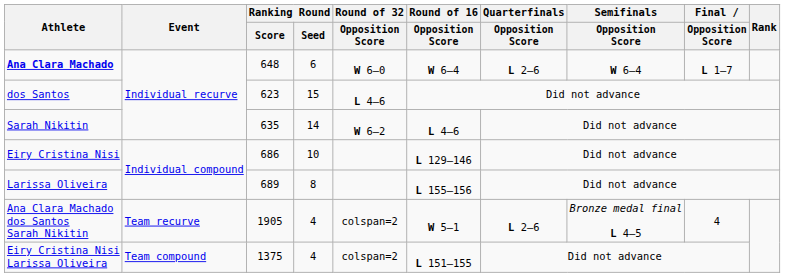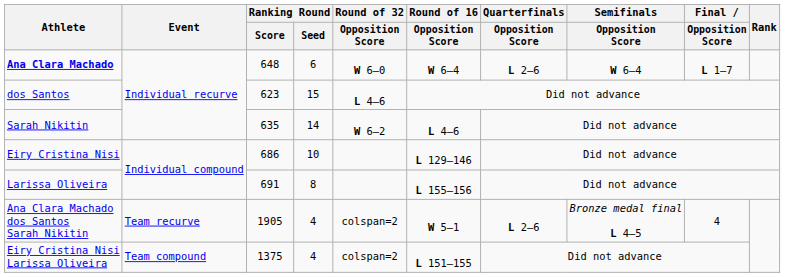Larissa Oliveira | Ranking Round / Score: 689 -> 691
